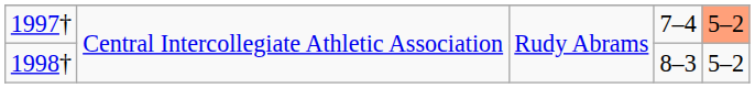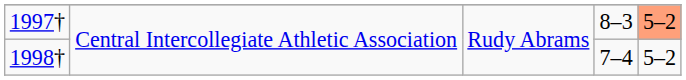1997† | column 4: 7–4 -> 8–3
1998† | column 4: 8–3 -> 7–4
